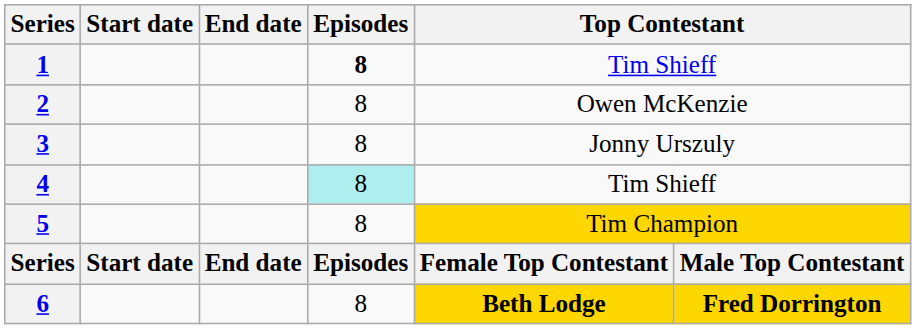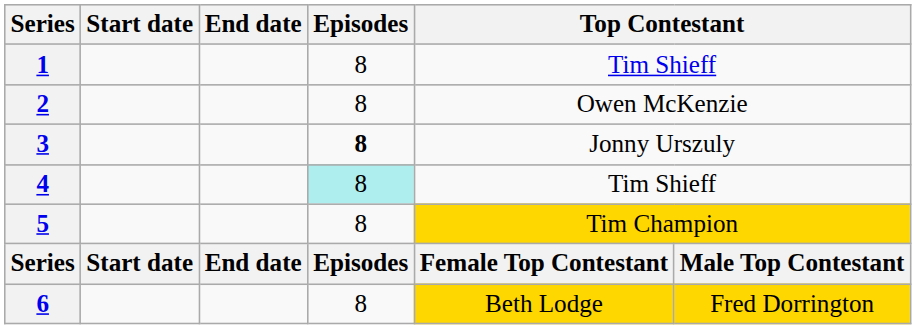1 | Episodes: bold -> normal
3 | Episodes: normal -> bold
6 | column 5: bold -> normal
6 | column 6: bold -> normal
